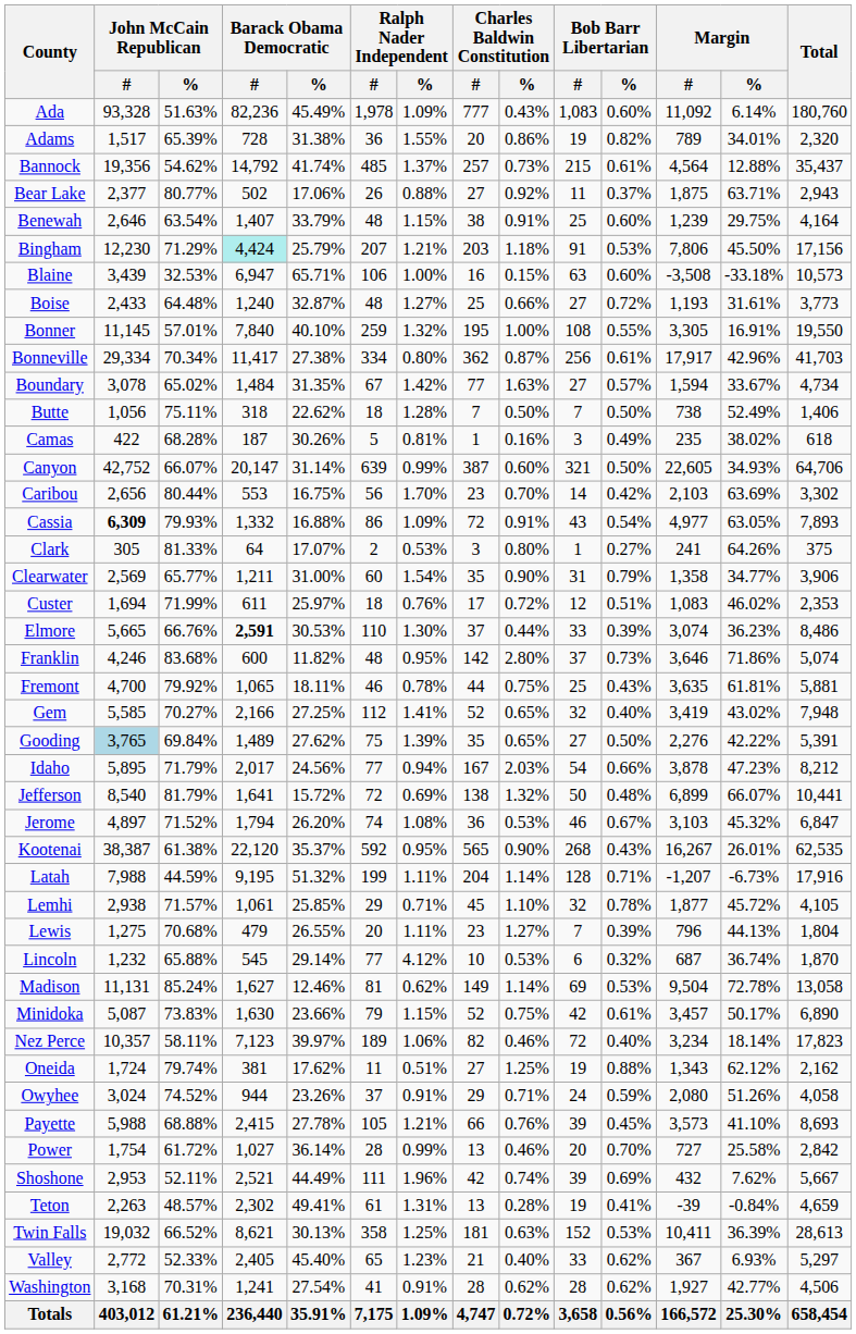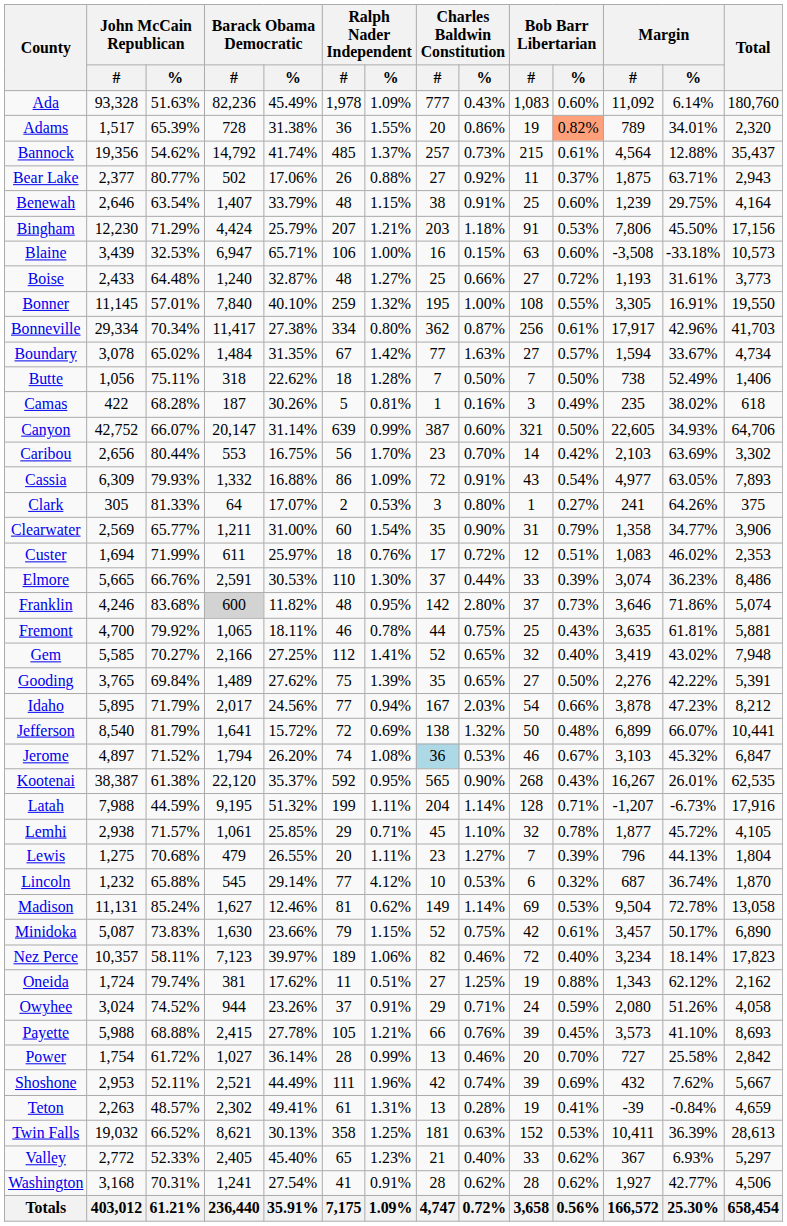Adams | Bob Barr Libertarian / %: no background -> lightsalmon background
Bingham | Barack Obama Democratic / #: paleturquoise background -> no background
Cassia | John McCain Republican / #: bold -> normal
Elmore | Barack Obama Democratic / #: bold -> normal
Franklin | Barack Obama Democratic / #: no background -> lightgrey background
Gooding | John McCain Republican / #: lightblue background -> no background
Jerome | Charles Baldwin Constitution / #: no background -> lightblue background
